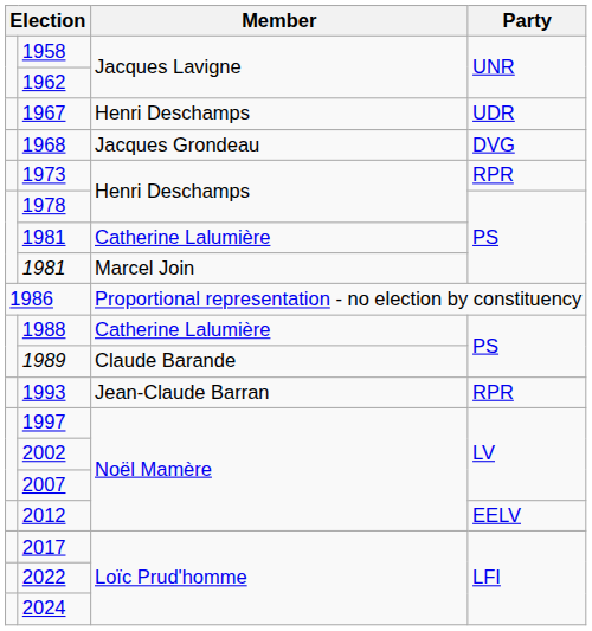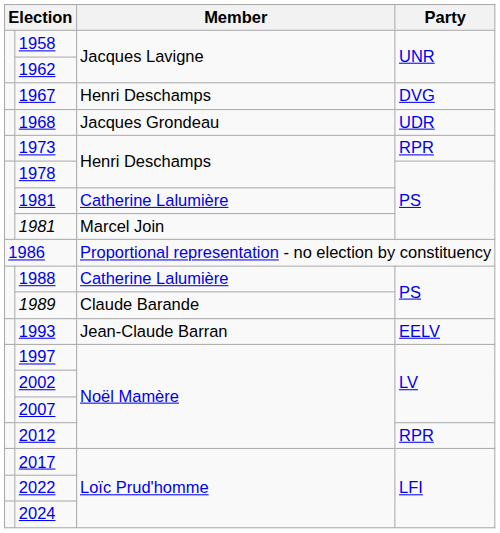1967 | Party: UDR -> DVG
1968 | Party: DVG -> UDR
1993 | Party: RPR -> EELV
2012 | Party: EELV -> RPR
